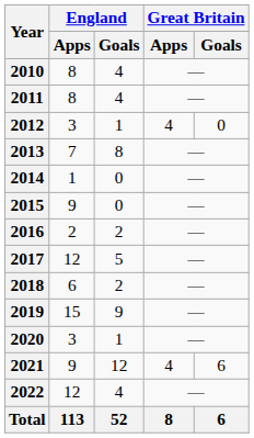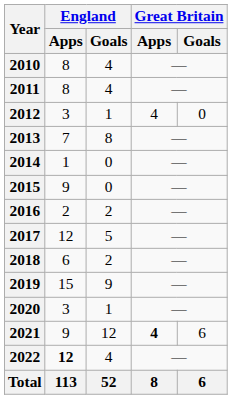2021 | Great Britain / Apps: normal -> bold
2022 | England / Apps: normal -> bold
